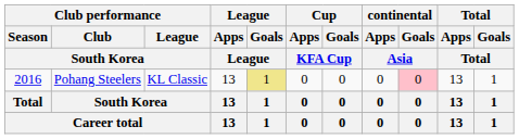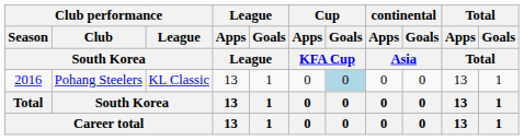Pohang Steelers | League / Goals / League: khaki background -> no background
Pohang Steelers | Cup / Goals / KFA Cup: no background -> lightblue background
Pohang Steelers | continental / Goals / Asia: pink background -> no background
